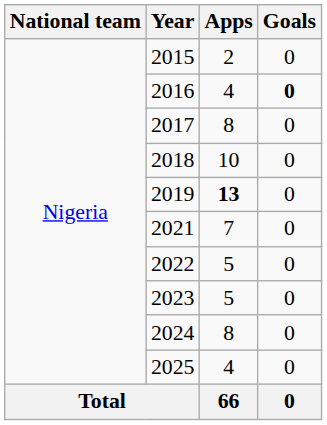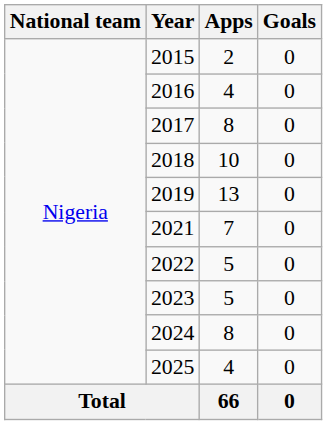2016 | Goals: bold -> normal
2019 | Apps: bold -> normal
